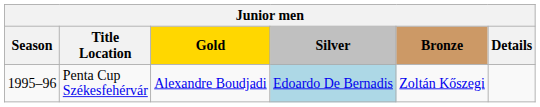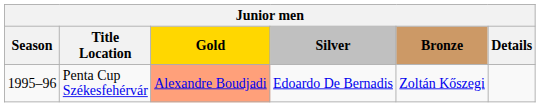Penta Cup Székesfehérvár | Gold: no background -> lightsalmon background
Penta Cup Székesfehérvár | Silver: lightblue background -> no background
